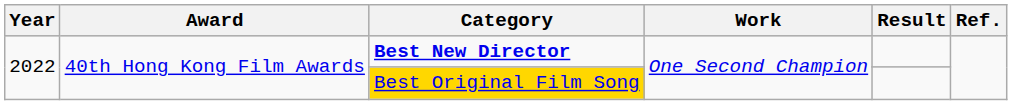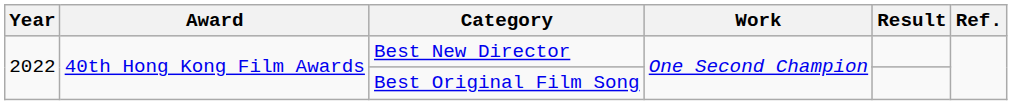Best New Director | Category: bold -> normal
Best Original Film Song | Category: gold background -> no background
